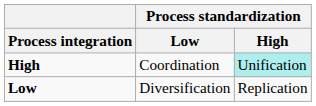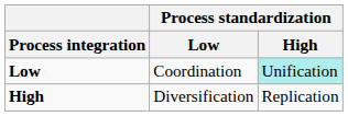row 3 | Process integration: High -> Low
row 4 | Process integration: Low -> High
